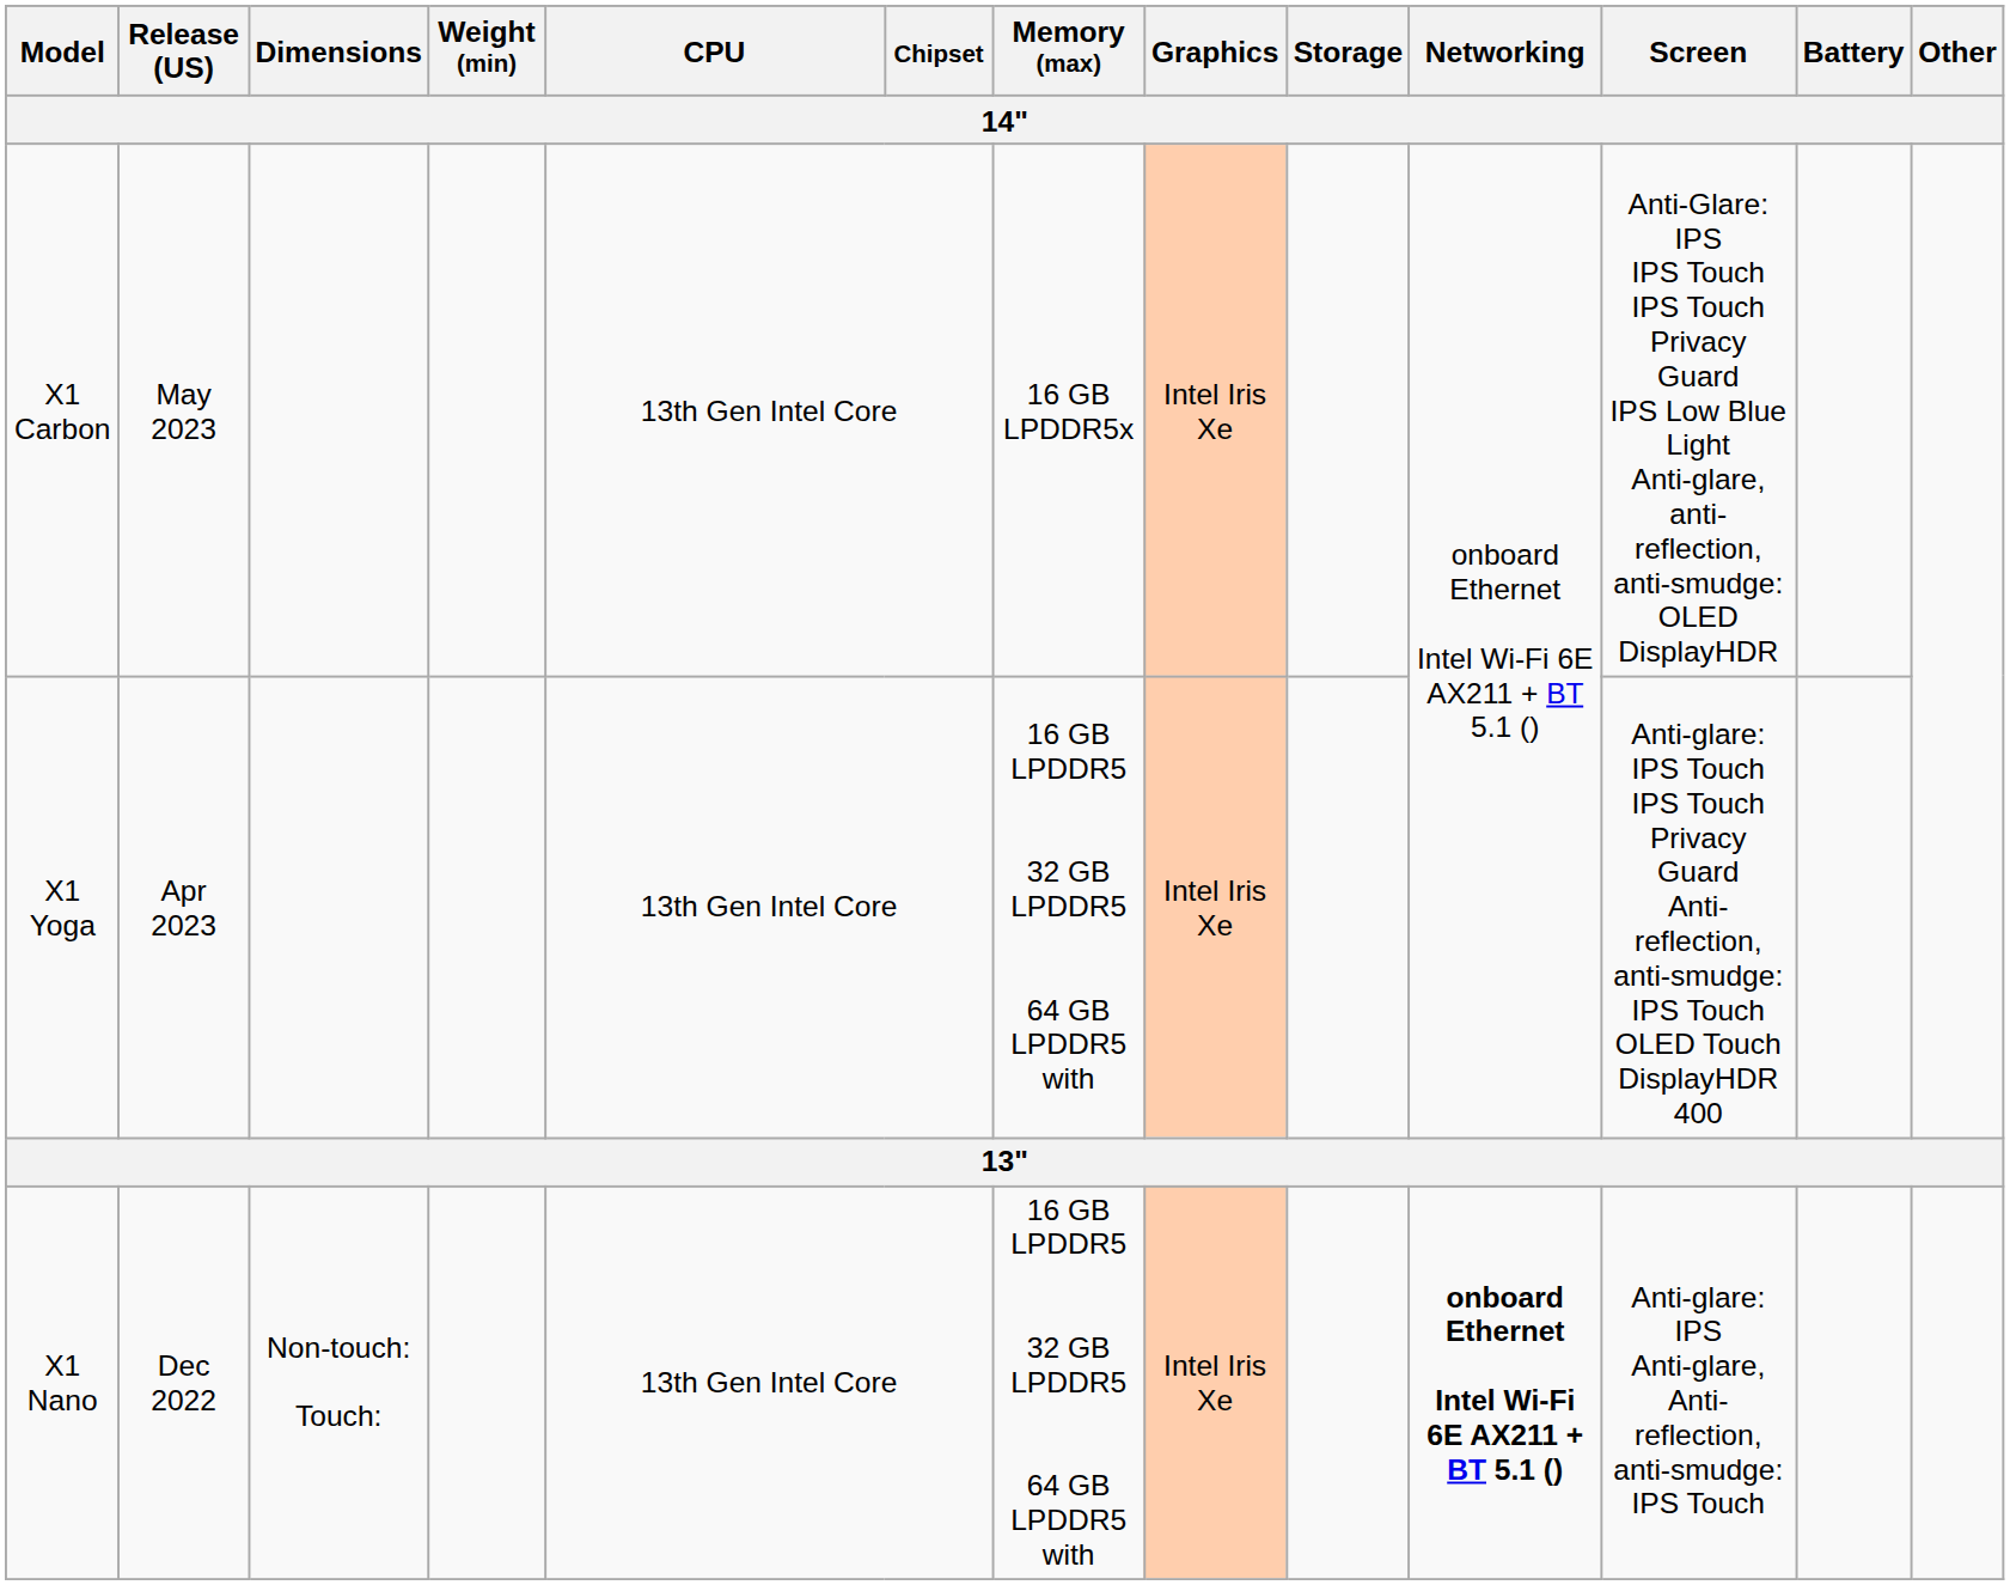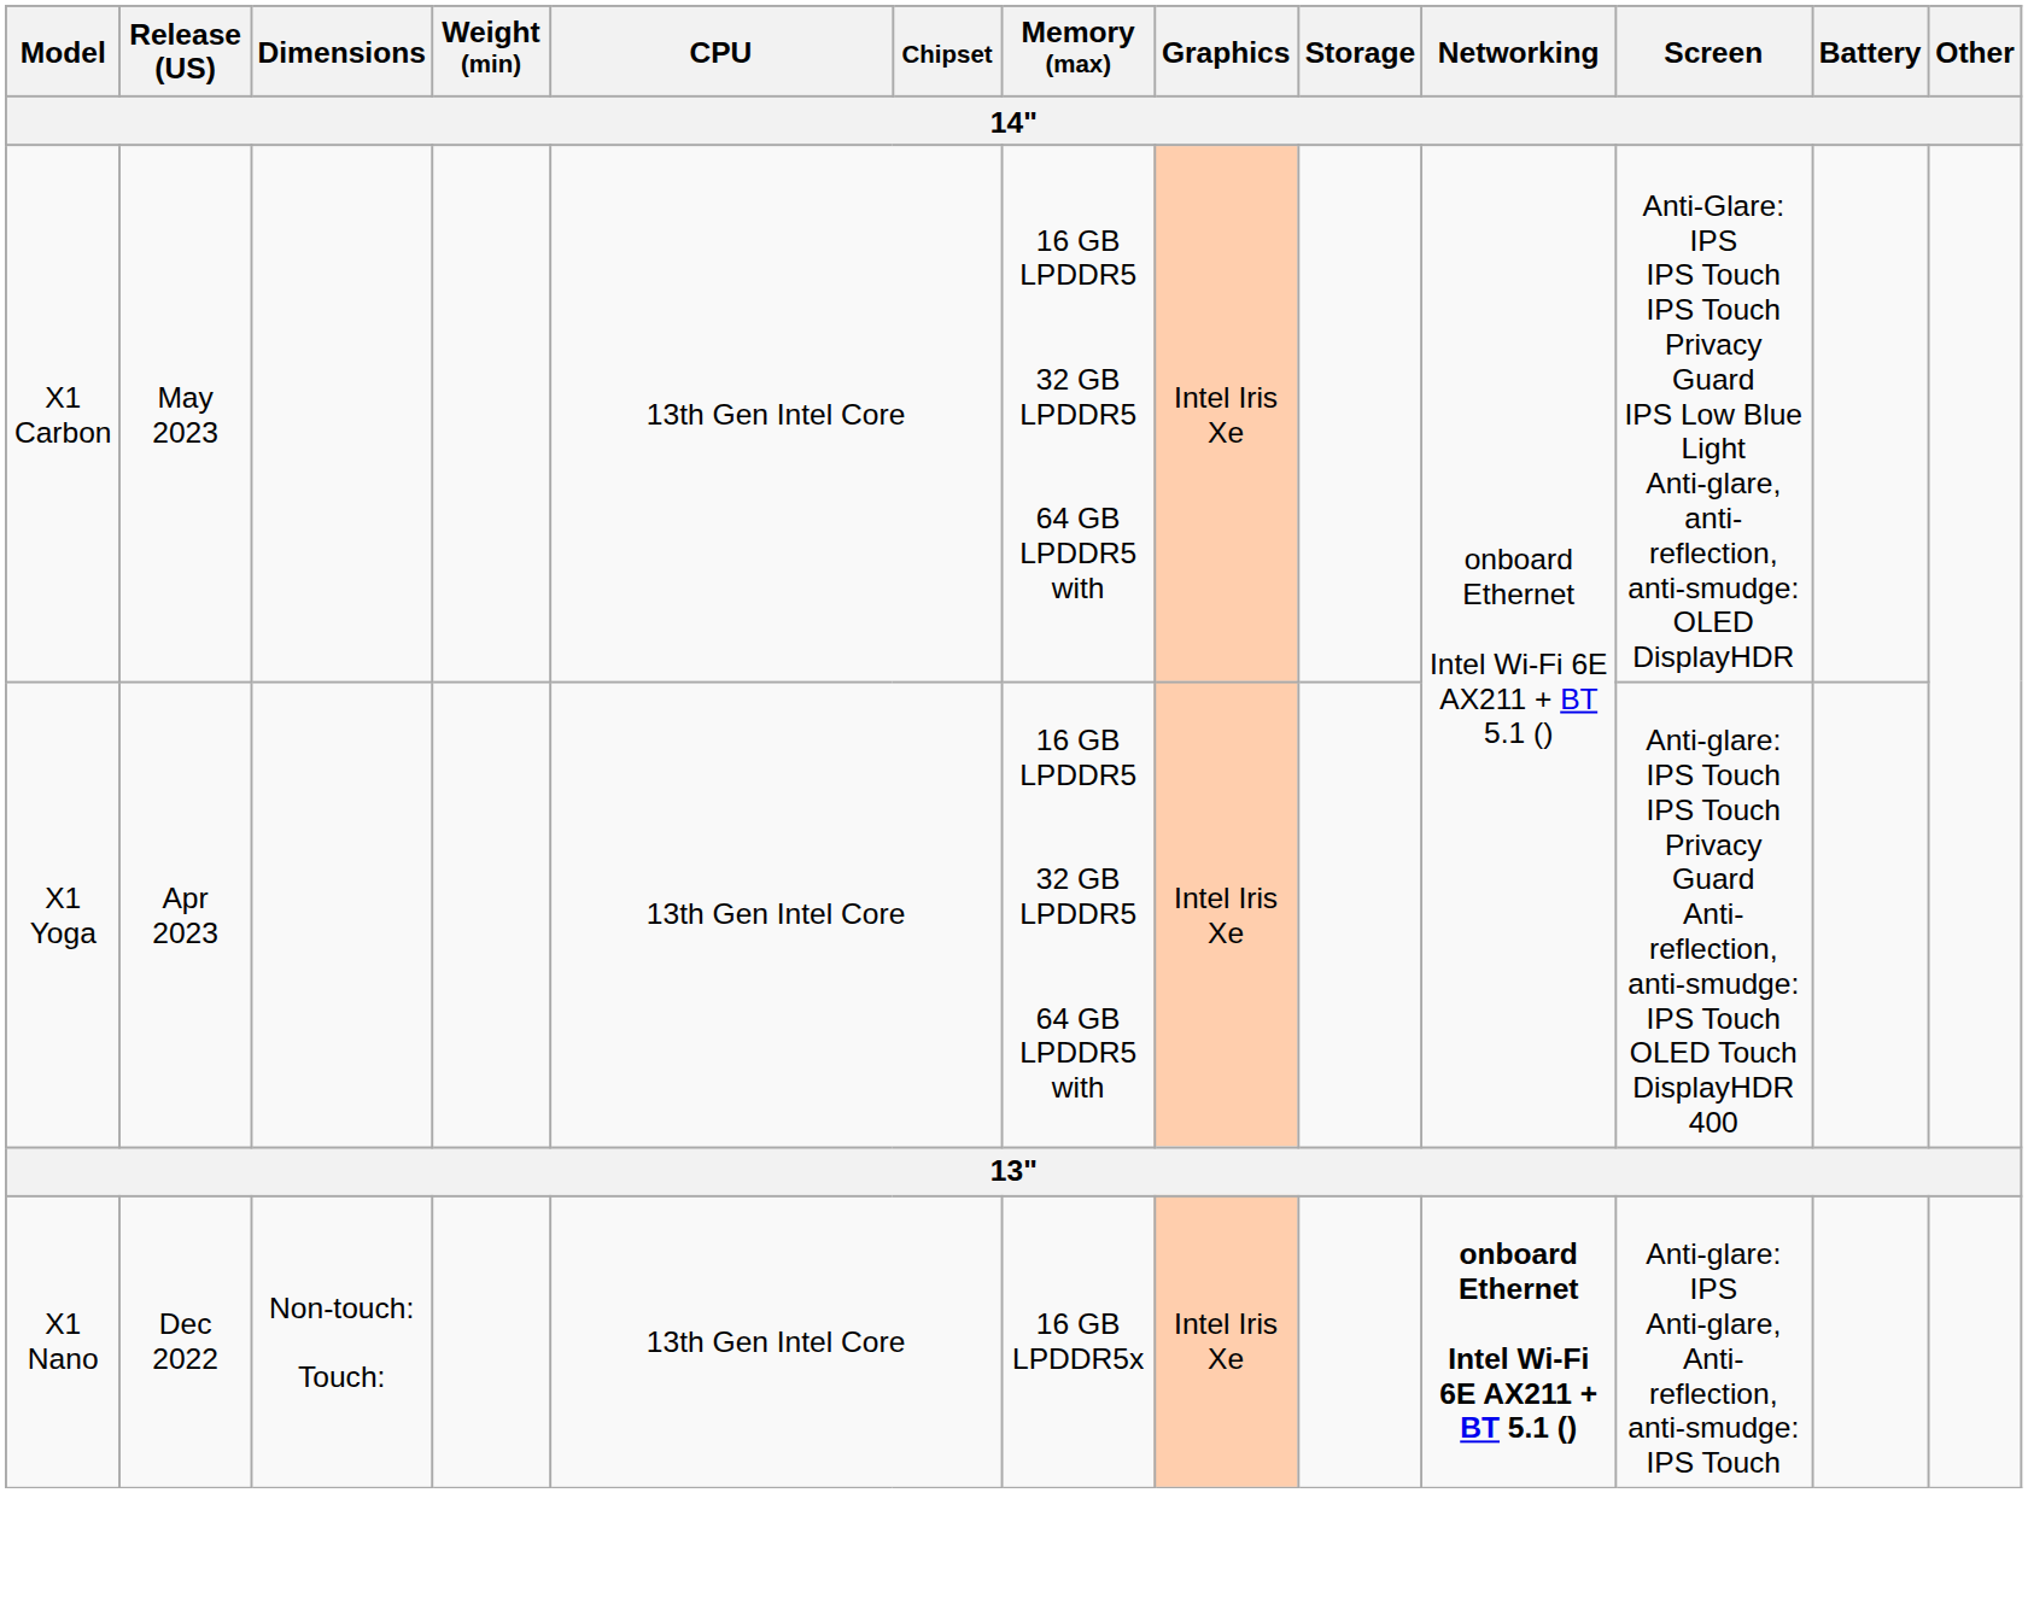X1 Carbon | Memory (max): 16 GB LPDDR5x -> 16 GB LPDDR5 32 GB LPDDR5 64 GB LPDDR5 with
X1 Nano | Memory (max): 16 GB LPDDR5 32 GB LPDDR5 64 GB LPDDR5 with -> 16 GB LPDDR5x
